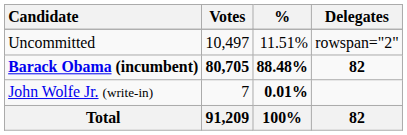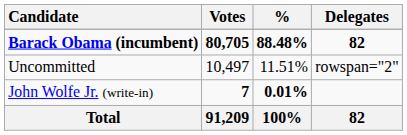rows swapped: Barack Obama (incumbent) <-> Uncommitted
John Wolfe Jr. (write-in) | Votes: normal -> bold
